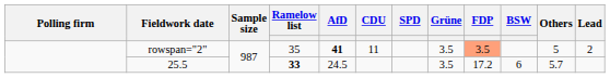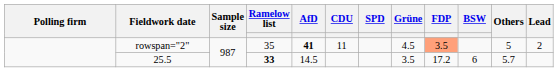rowspan="2" | Grüne: 3.5 -> 4.5
25.5 | AfD: 24.5 -> 14.5
